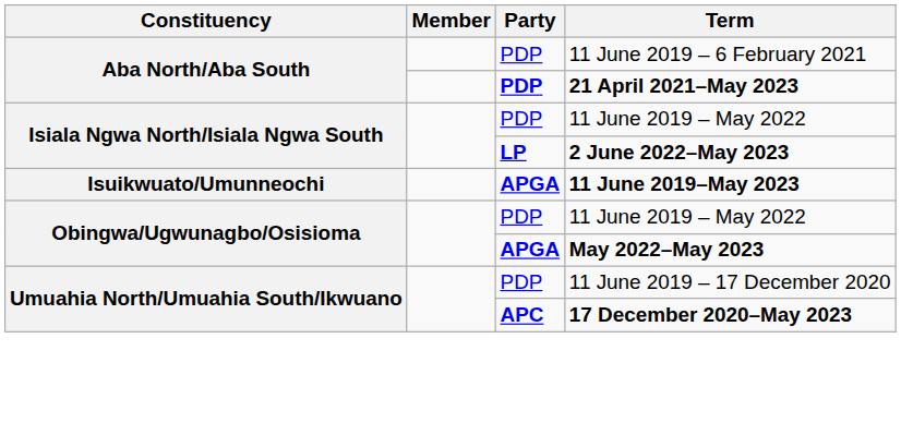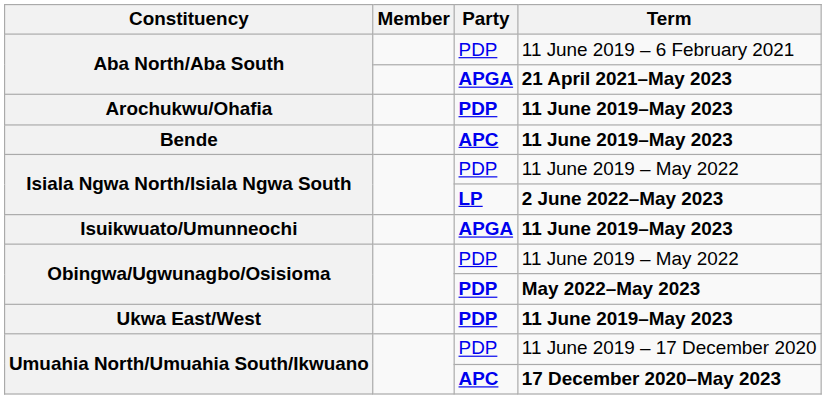Aba North/Aba South / 21 April 2021–May 2023 | Party: PDP -> APGA
+ row: Arochukwu/Ohafia | PDP | 11 June 2019–May 2023
+ row: Bende | APC | 11 June 2019–May 2023
Obingwa/Ugwunagbo/Osisioma / May 2022–May 2023 | Party: APGA -> PDP
+ row: Ukwa East/West | PDP | 11 June 2019–May 2023
